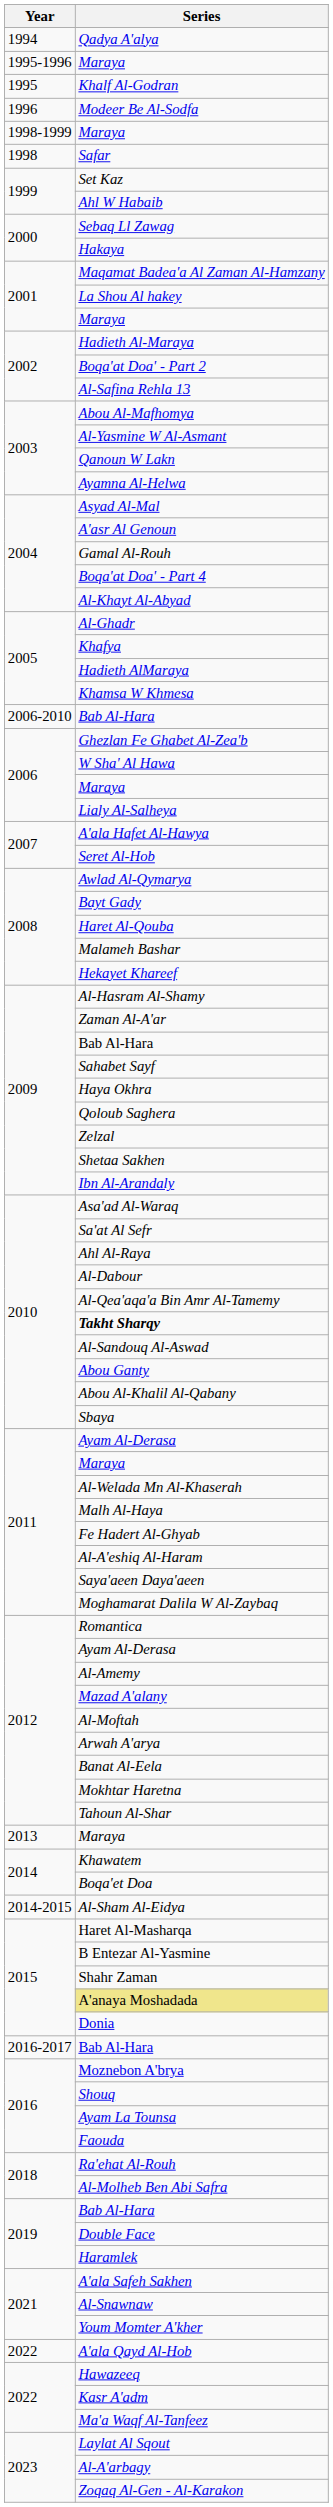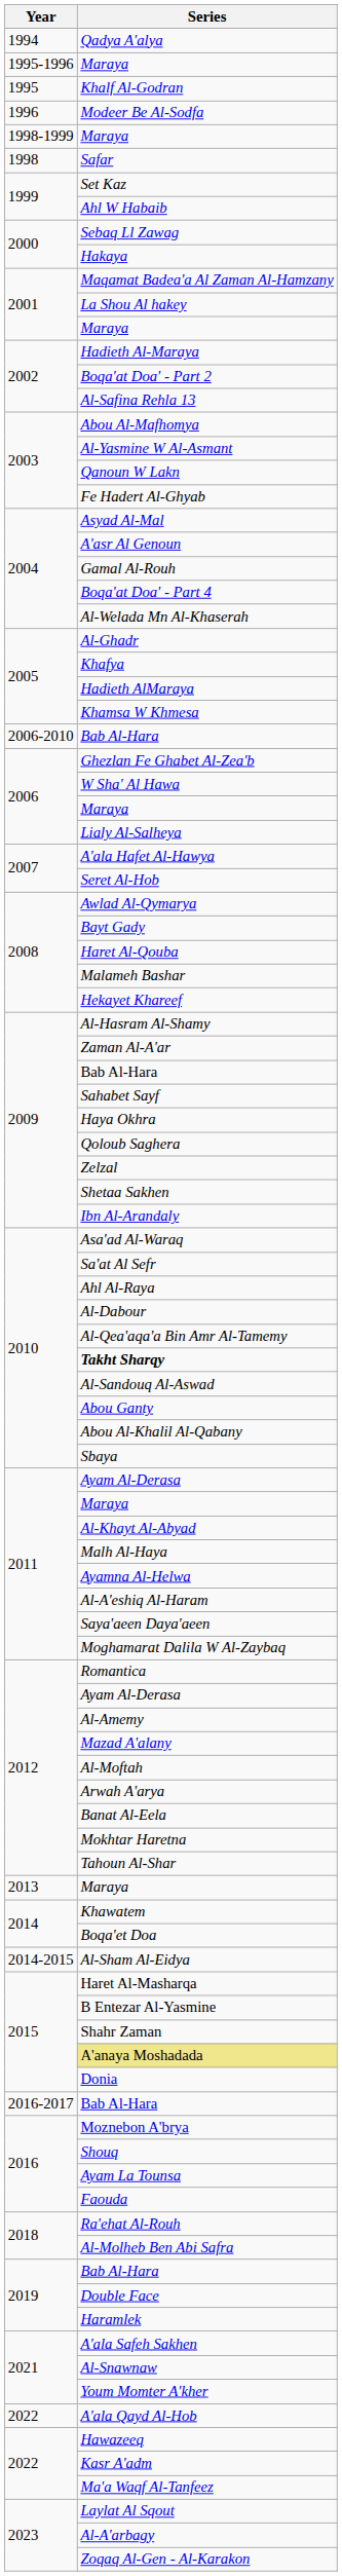row 21 | Series: Ayamna Al-Helwa -> Fe Hadert Al-Ghyab
row 26 | Series: Al-Khayt Al-Abyad -> Al-Welada Mn Al-Khaserah
row 64 | Series: Al-Welada Mn Al-Khaserah -> Al-Khayt Al-Abyad
row 66 | Series: Fe Hadert Al-Ghyab -> Ayamna Al-Helwa
